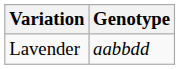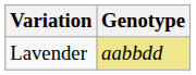Lavender | Genotype: no background -> khaki background
